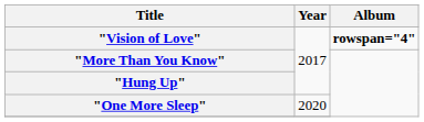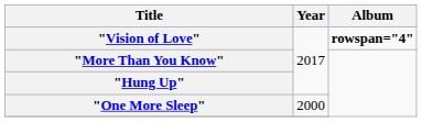"One More Sleep" | Year: 2020 -> 2000
